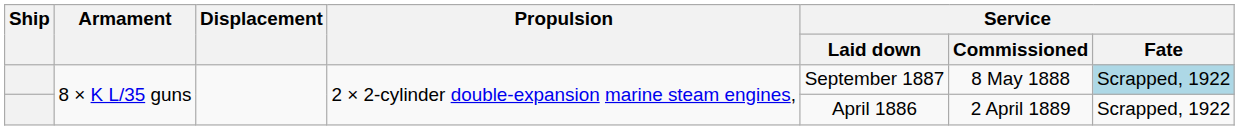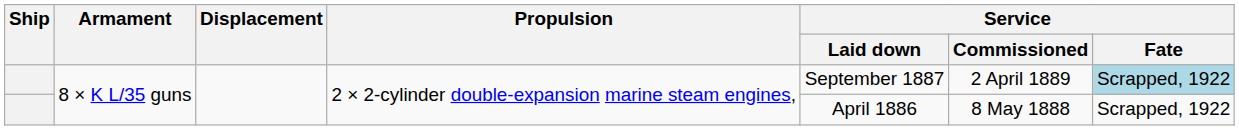row 3 | Service / Commissioned: 8 May 1888 -> 2 April 1889
row 4 | Service / Commissioned: 2 April 1889 -> 8 May 1888
